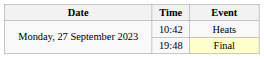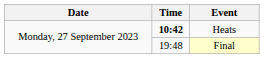Heats | Time: normal -> bold
